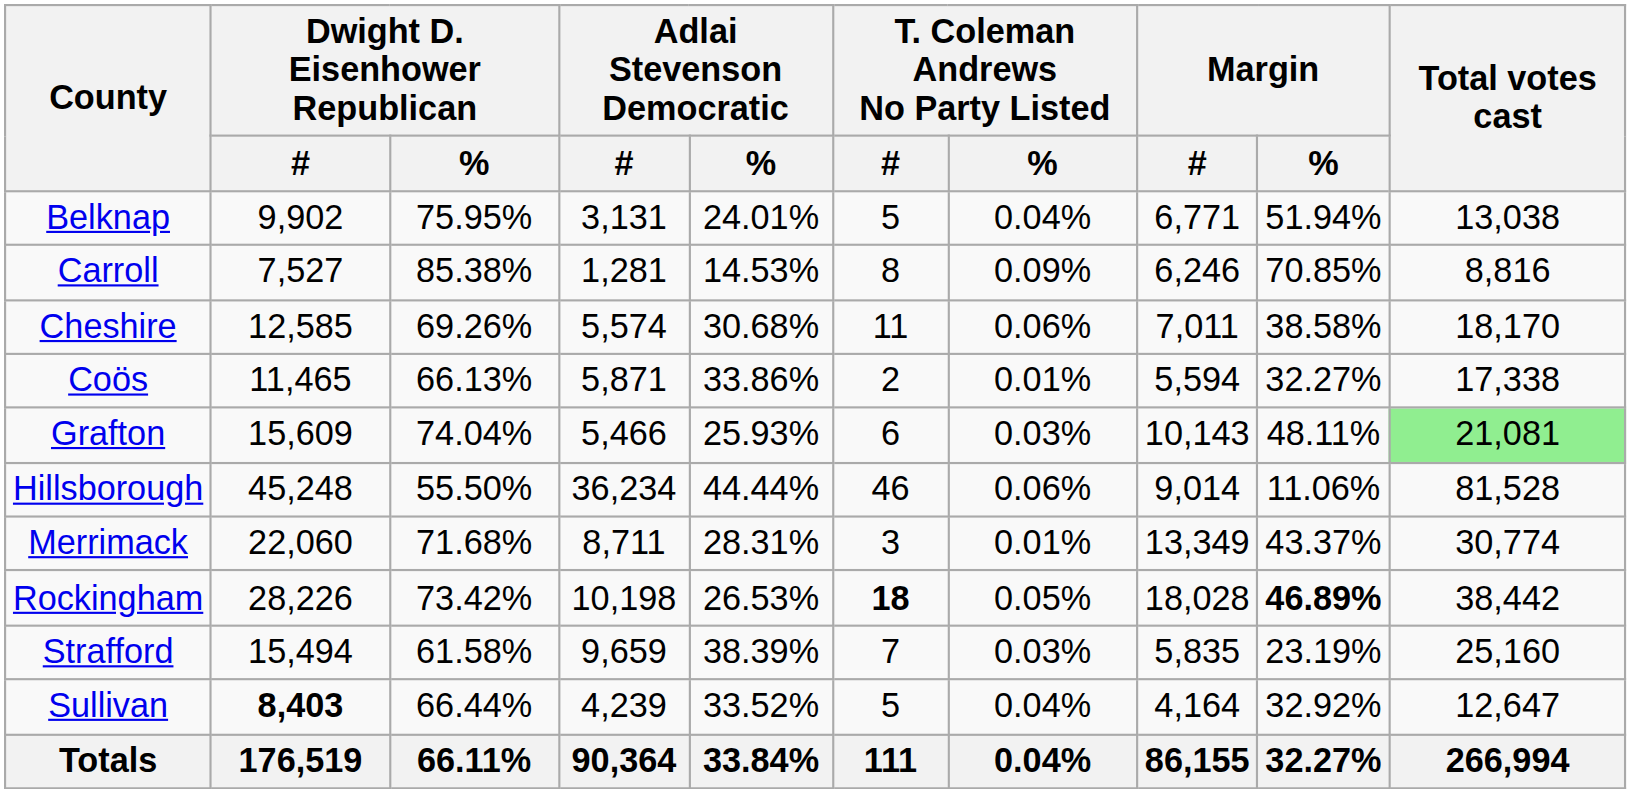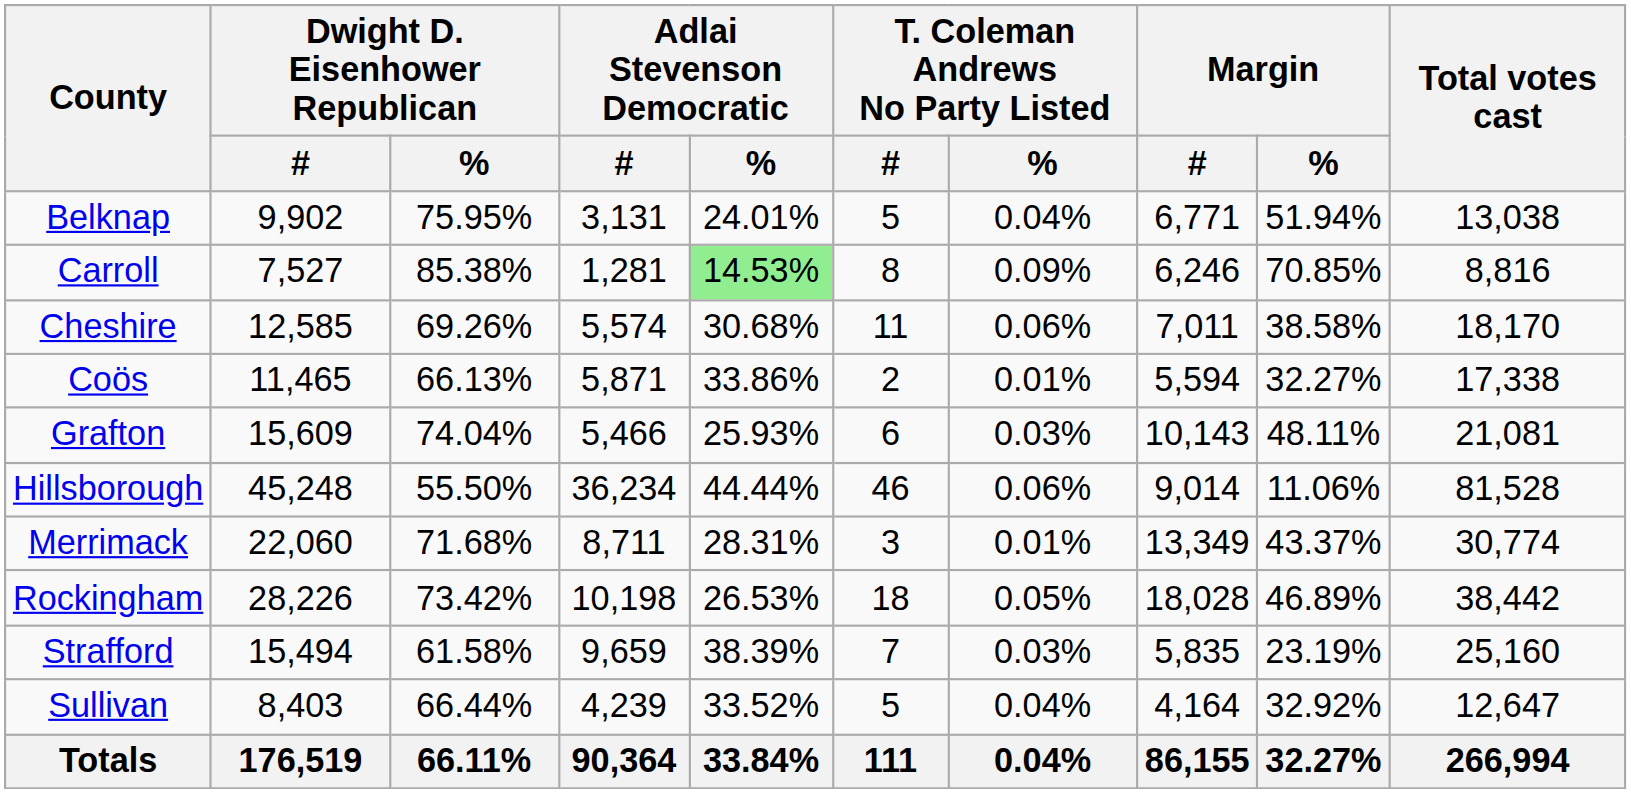Carroll | Adlai Stevenson Democratic / %: no background -> lightgreen background
Grafton | Total votes cast: lightgreen background -> no background
Rockingham | T. Coleman Andrews No Party Listed / #: bold -> normal
Rockingham | Margin / %: bold -> normal
Sullivan | Dwight D. Eisenhower Republican / #: bold -> normal
